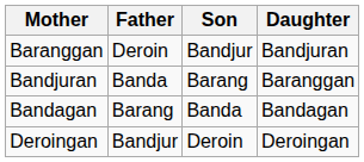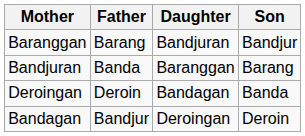columns swapped: Son <-> Daughter
row 2 | Father: Deroin -> Barang
row 4 | Mother: Bandagan -> Deroingan
row 4 | Father: Barang -> Deroin
row 5 | Mother: Deroingan -> Bandagan
